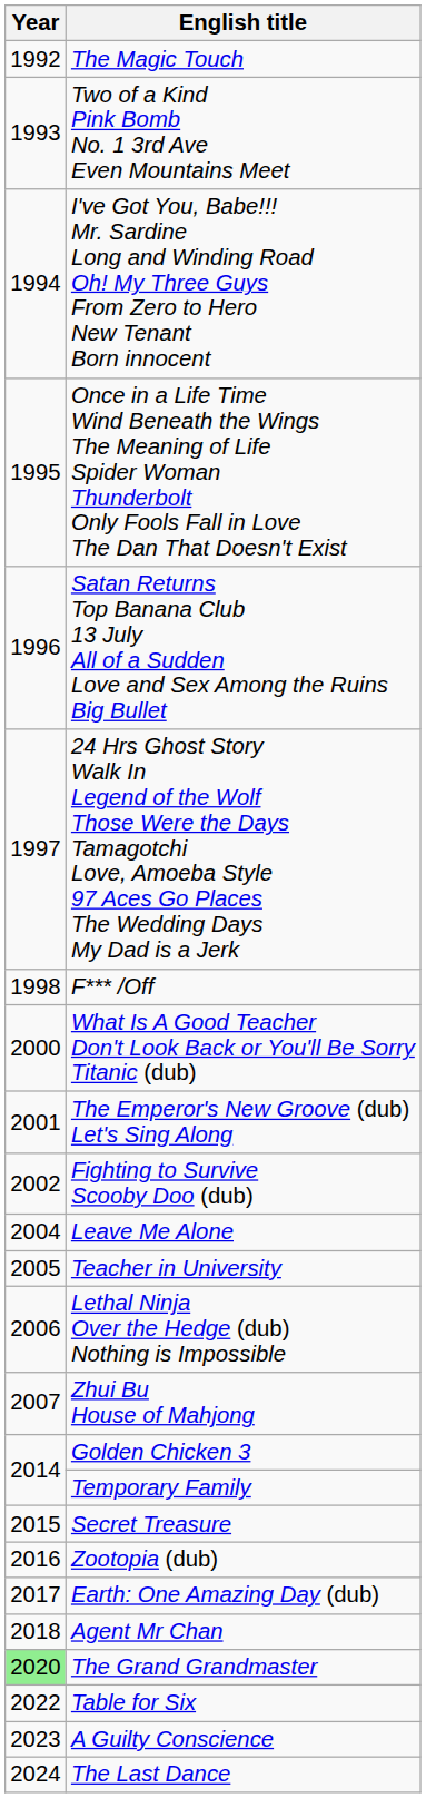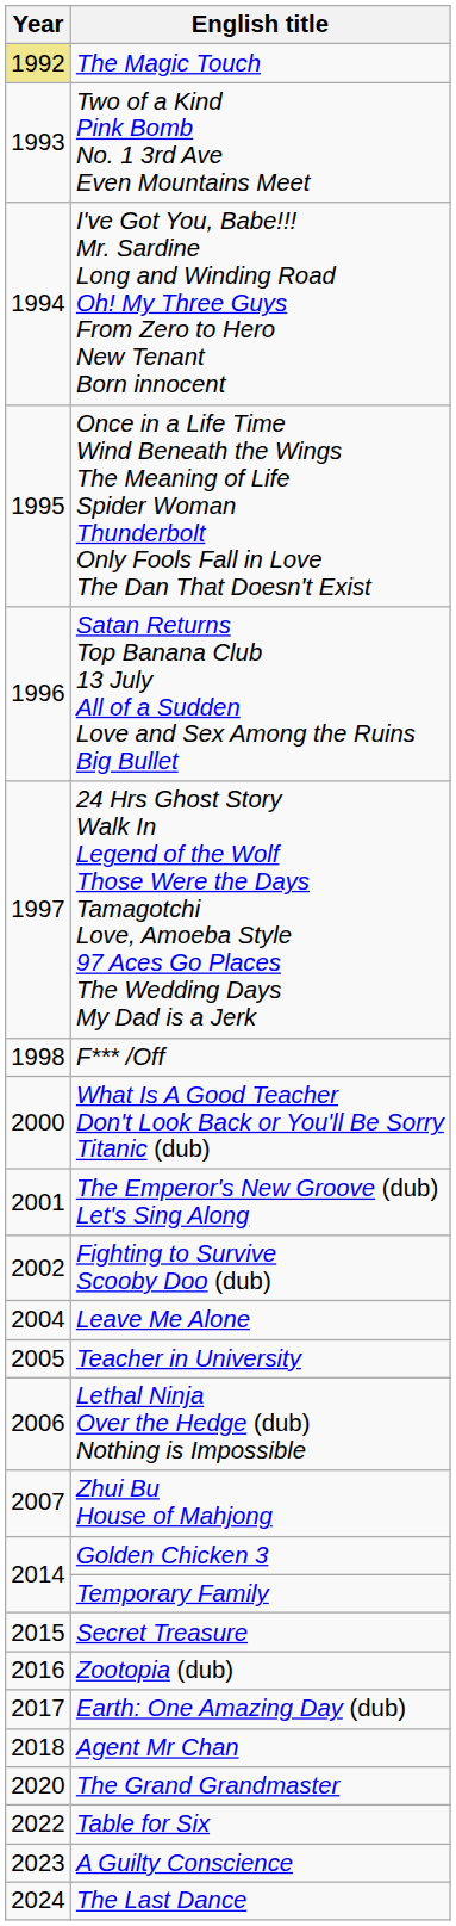The Magic Touch | Year: no background -> khaki background
The Grand Grandmaster | Year: lightgreen background -> no background
